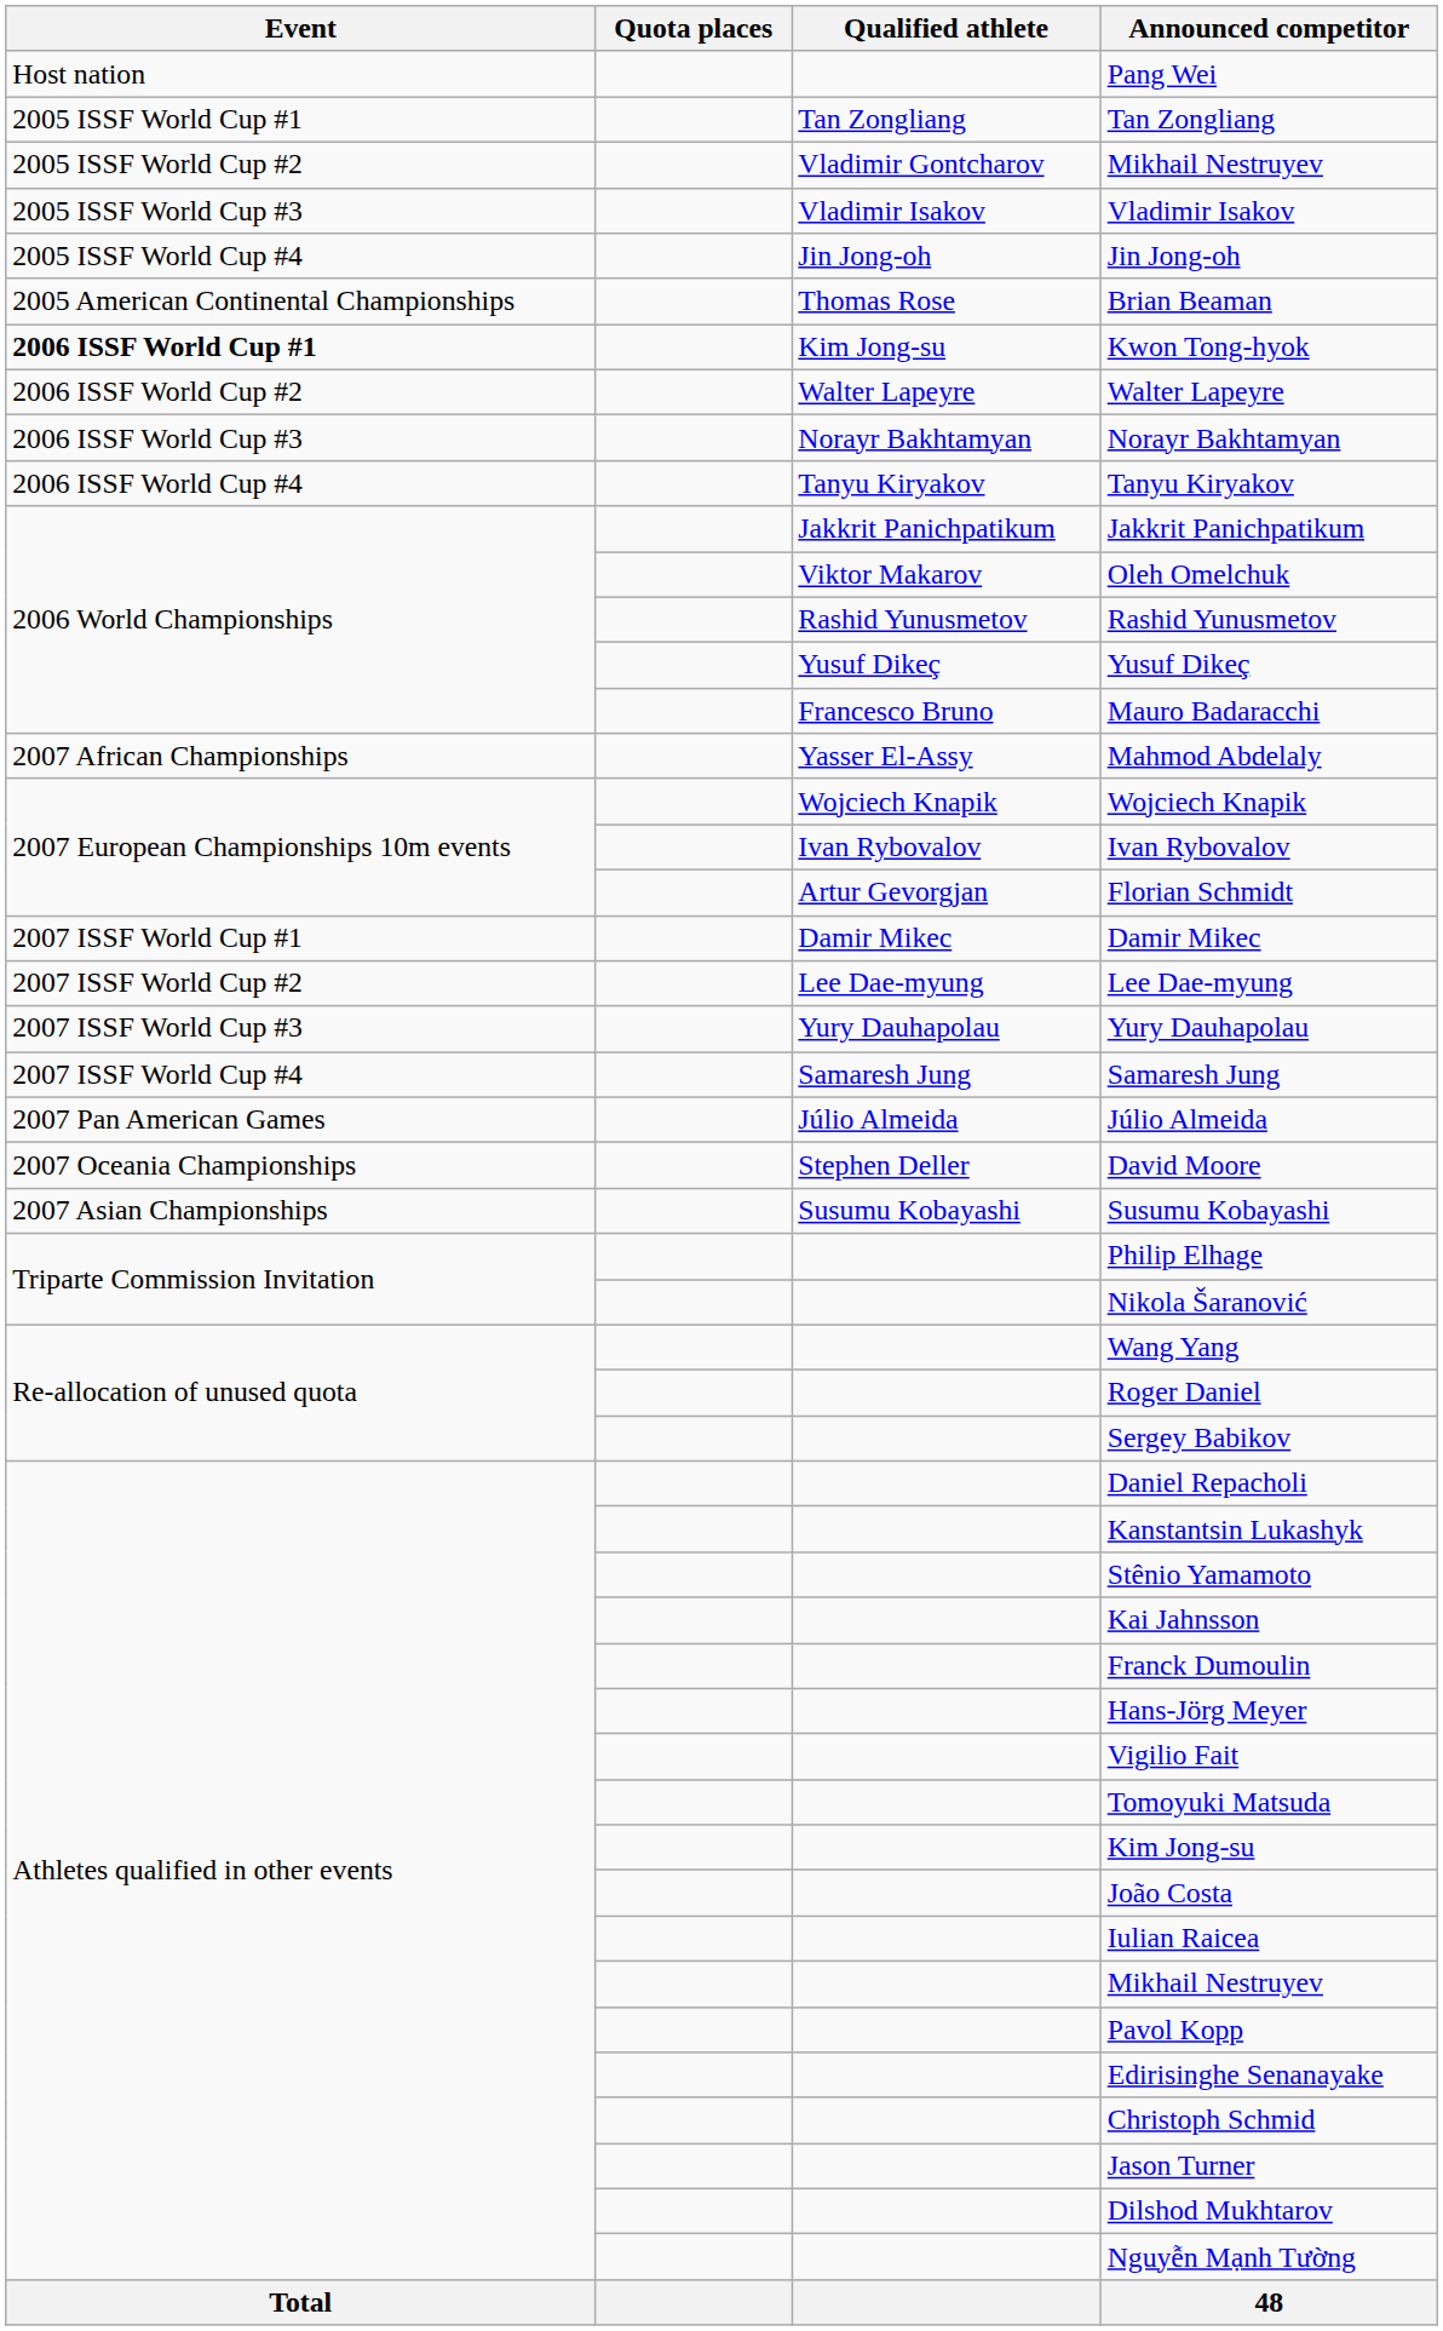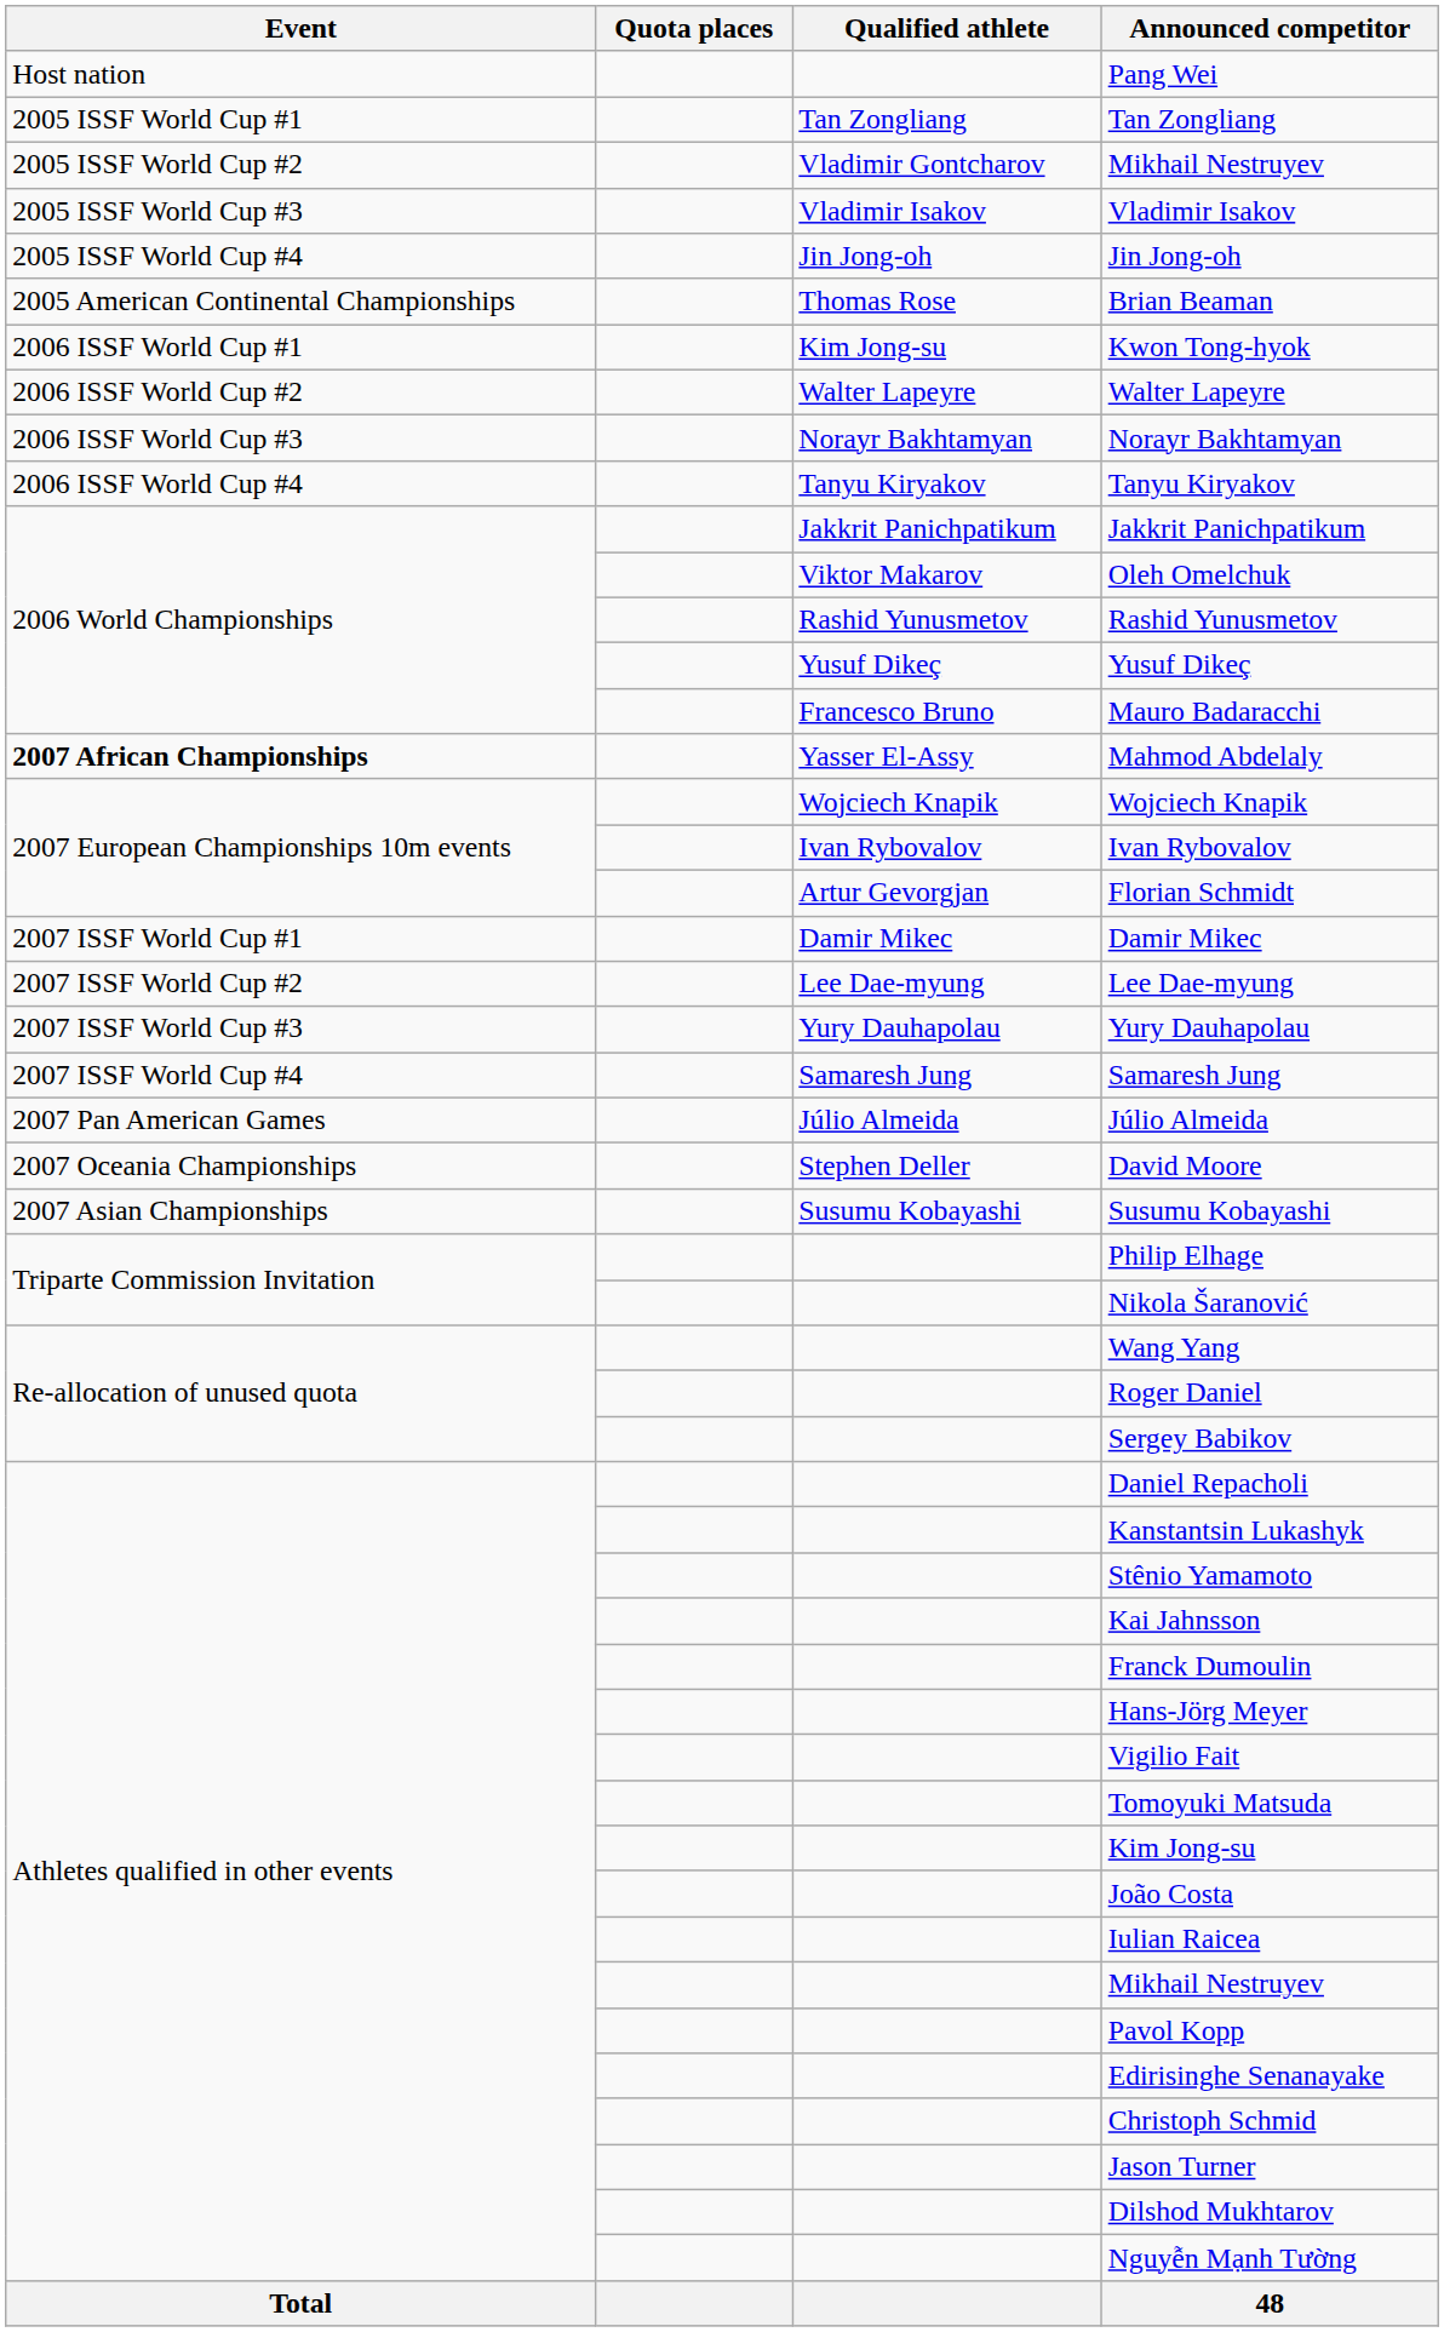Kwon Tong-hyok | Event: bold -> normal
Mahmod Abdelaly | Event: normal -> bold
